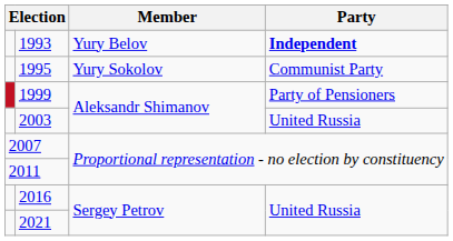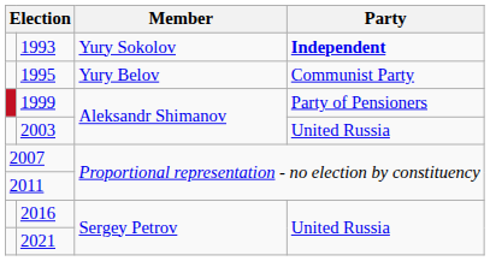1993 | Member: Yury Belov -> Yury Sokolov
1995 | Member: Yury Sokolov -> Yury Belov
